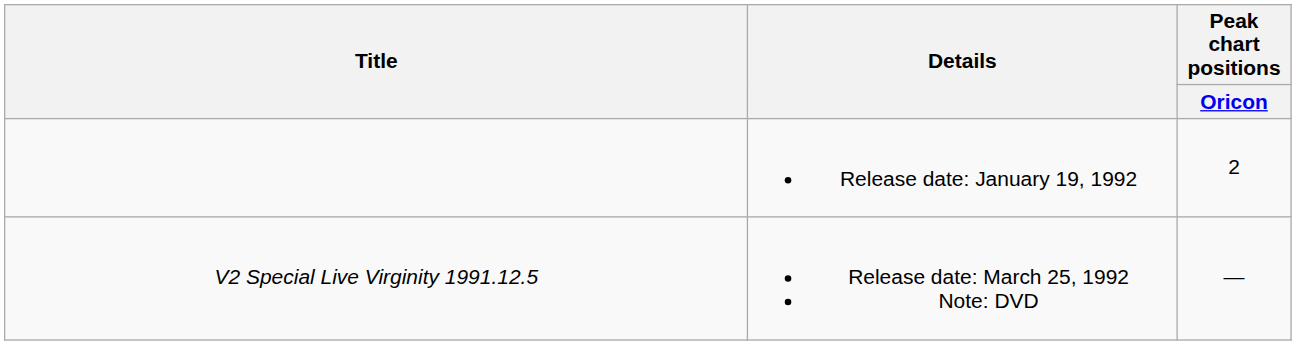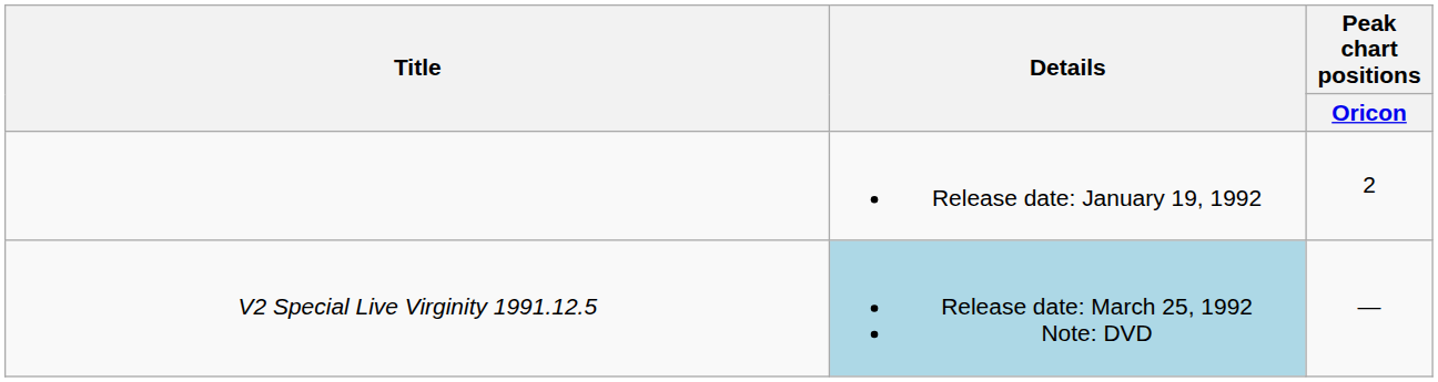V2 Special Live Virginity 1991.12.5 | Details: no background -> lightblue background
